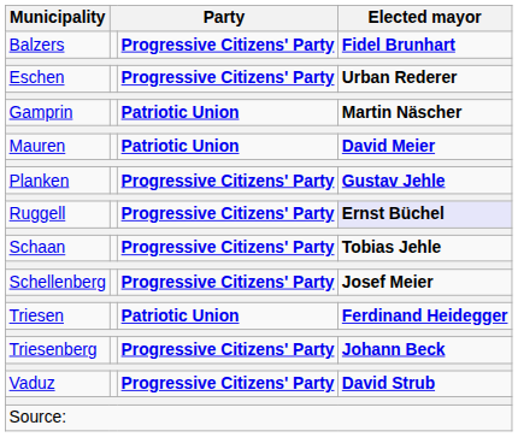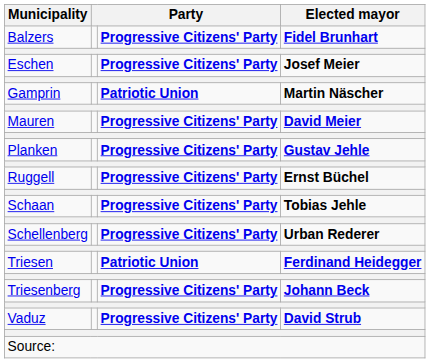Eschen | Elected mayor: Urban Rederer -> Josef Meier
Mauren | column 3: Patriotic Union -> Progressive Citizens' Party
Ruggell | Elected mayor: lavender background -> no background
Schellenberg | Elected mayor: Josef Meier -> Urban Rederer
